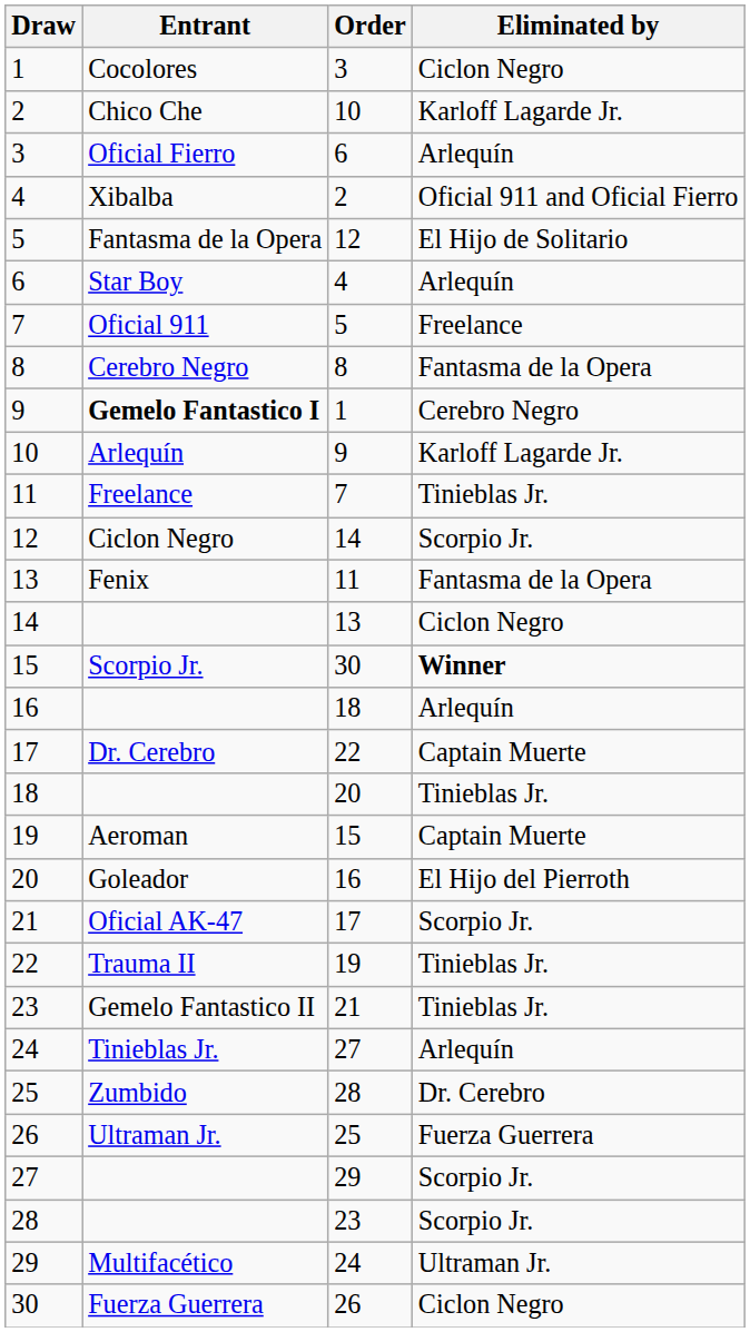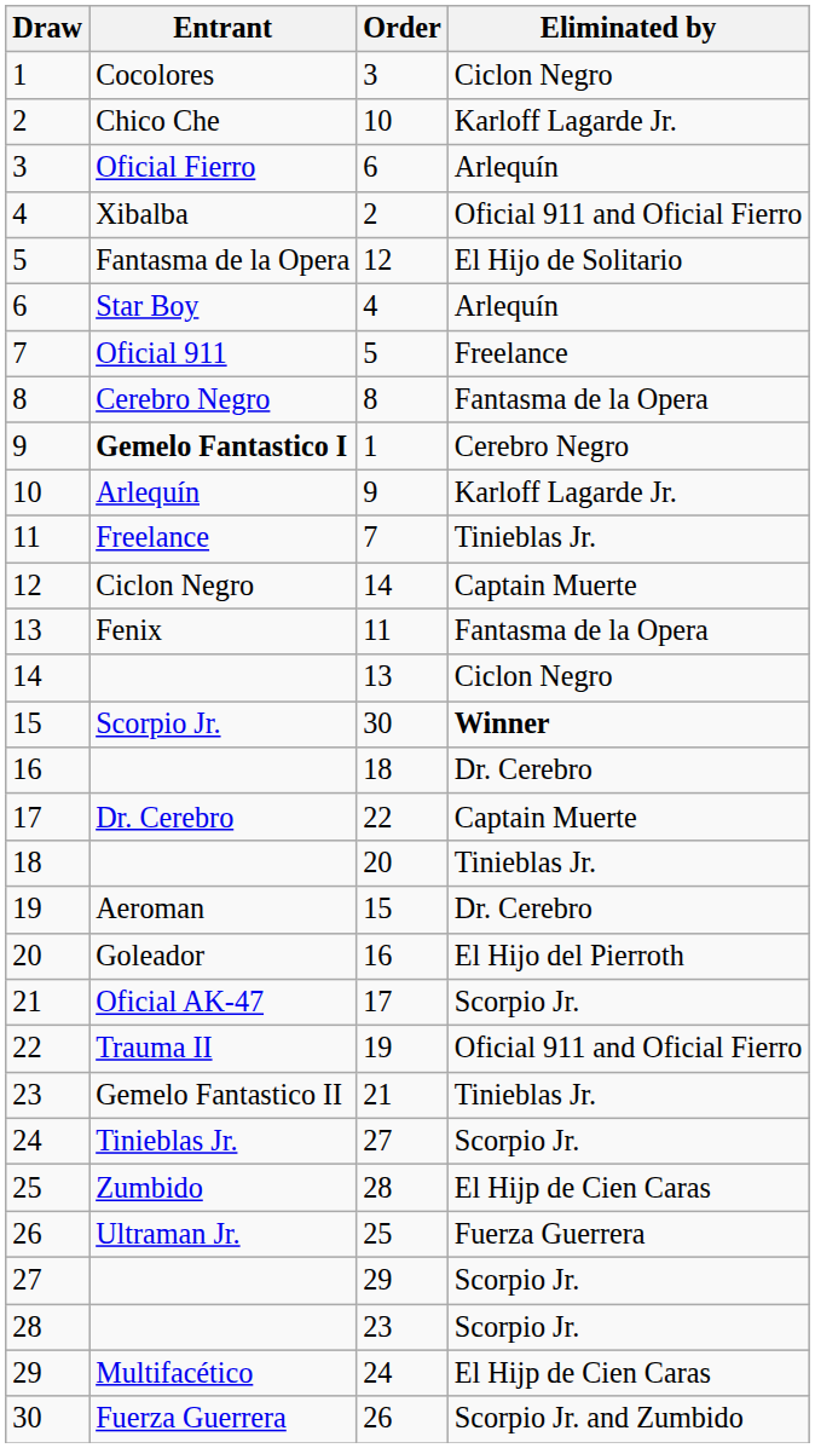row 13 | Eliminated by: Scorpio Jr. -> Captain Muerte
row 17 | Eliminated by: Arlequín -> Dr. Cerebro
row 20 | Eliminated by: Captain Muerte -> Dr. Cerebro
row 23 | Eliminated by: Tinieblas Jr. -> Oficial 911 and Oficial Fierro
row 25 | Eliminated by: Arlequín -> Scorpio Jr.
row 26 | Eliminated by: Dr. Cerebro -> El Hijp de Cien Caras
row 30 | Eliminated by: Ultraman Jr. -> El Hijp de Cien Caras
row 31 | Eliminated by: Ciclon Negro -> Scorpio Jr. and Zumbido
